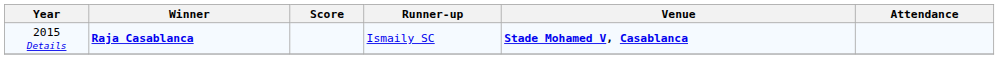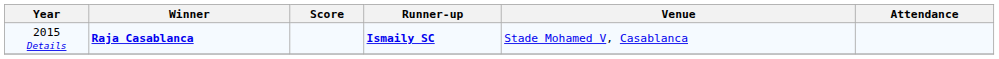2015 Details | Runner-up: normal -> bold
2015 Details | Venue: bold -> normal
